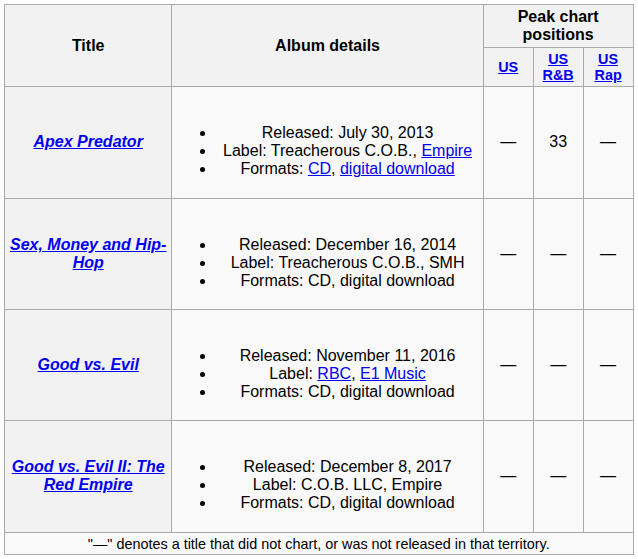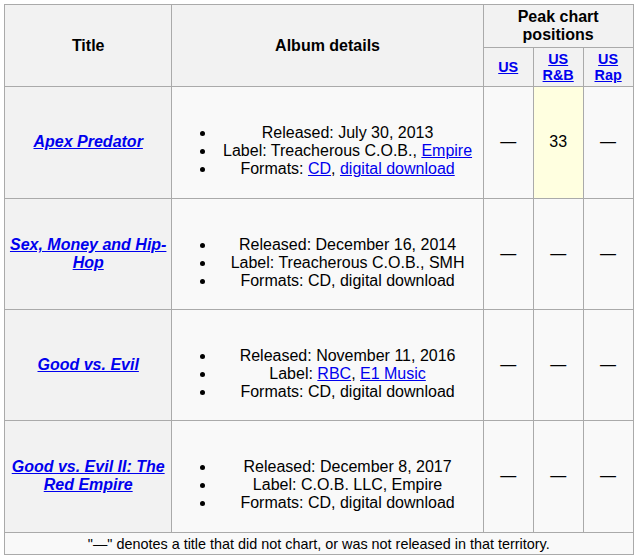Apex Predator | Peak chart positions / US R&B: no background -> lightyellow background
